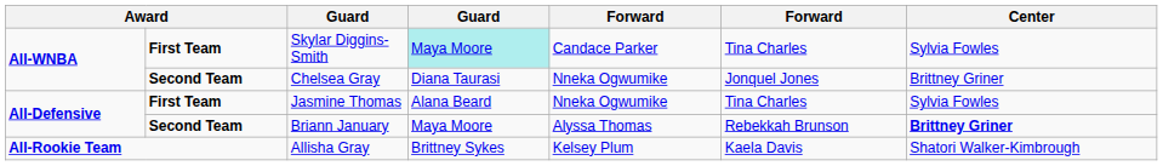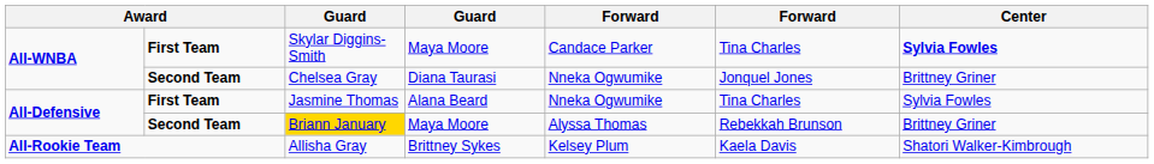row 2 | column 4: paleturquoise background -> no background
row 2 | Center: normal -> bold
row 5 | column 3: no background -> gold background
row 5 | Center: bold -> normal
